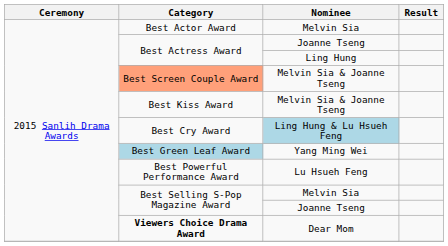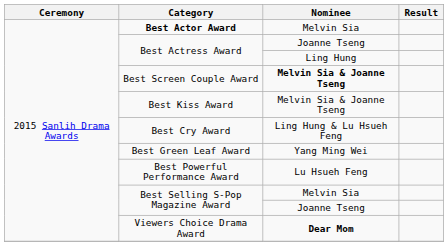Best Actor Award | Category: normal -> bold
Best Screen Couple Award | Category: lightsalmon background -> no background
Best Screen Couple Award | Nominee: normal -> bold
Best Cry Award | Nominee: lightblue background -> no background
Best Green Leaf Award | Category: lightblue background -> no background
Viewers Choice Drama Award | Category: bold -> normal
Viewers Choice Drama Award | Nominee: normal -> bold
